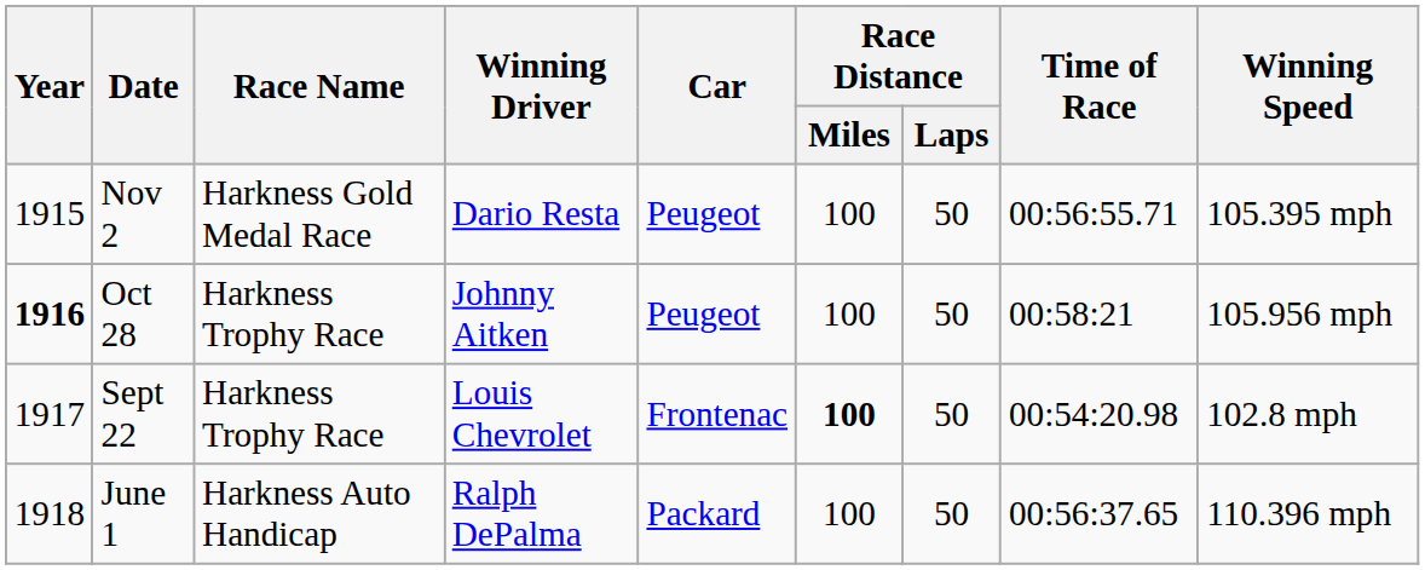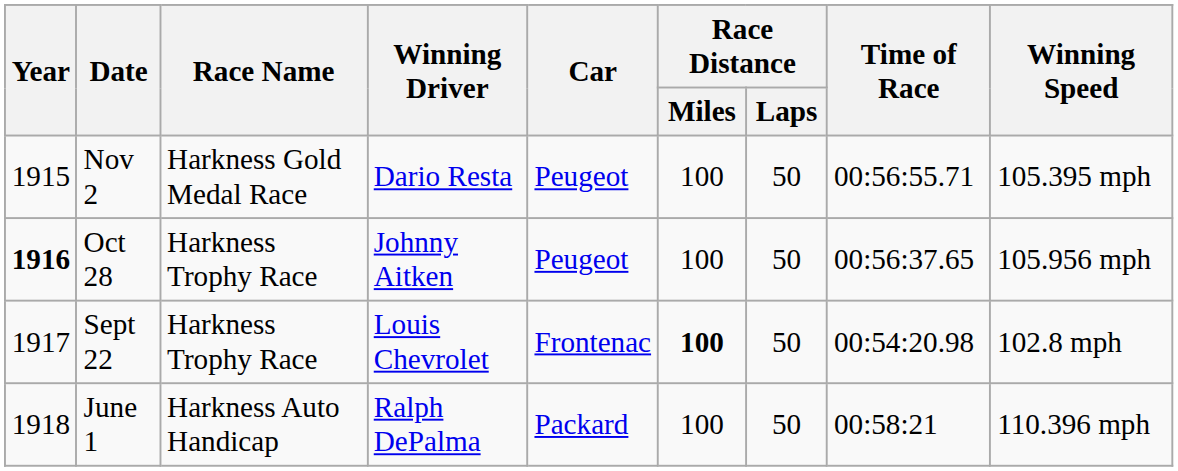Oct 28 | Time of Race: 00:58:21 -> 00:56:37.65
June 1 | Time of Race: 00:56:37.65 -> 00:58:21
